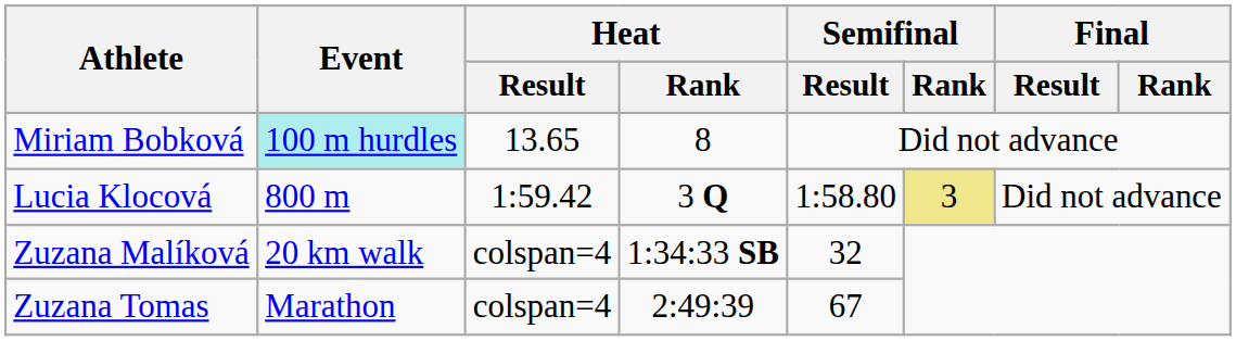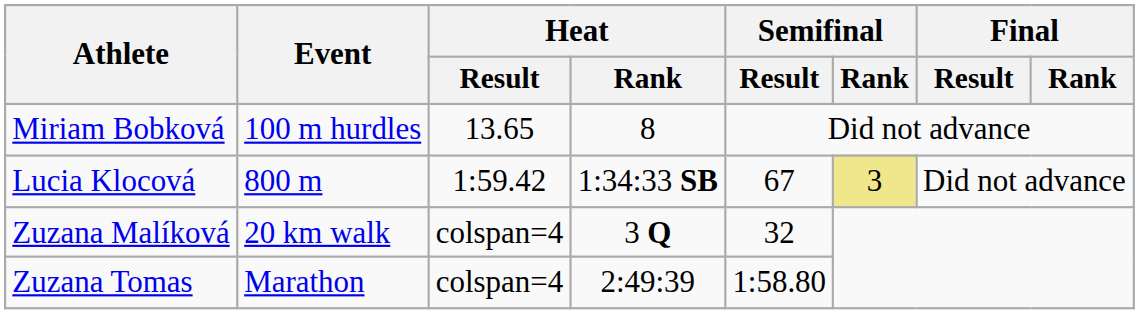Miriam Bobková | Event: paleturquoise background -> no background
Lucia Klocová | Heat / Rank: 3 Q -> 1:34:33 SB
Lucia Klocová | Semifinal / Result: 1:58.80 -> 67
Zuzana Malíková | Heat / Rank: 1:34:33 SB -> 3 Q
Zuzana Tomas | Semifinal / Result: 67 -> 1:58.80
